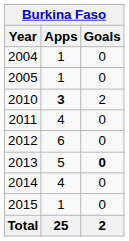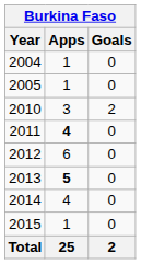2010 | Apps: bold -> normal
2011 | Apps: normal -> bold
2013 | Apps: normal -> bold
2013 | Goals: bold -> normal
